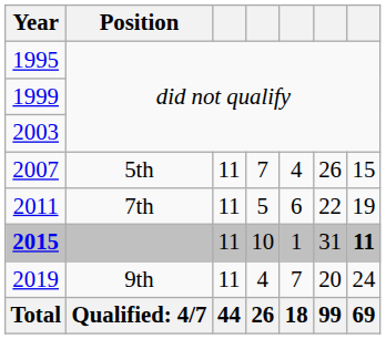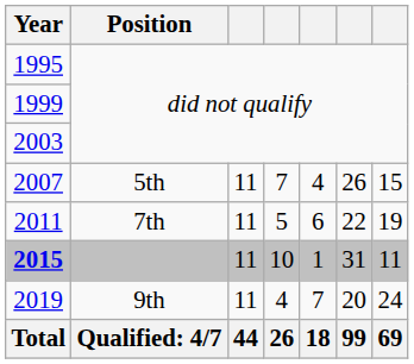2015 | column 7: bold -> normal
